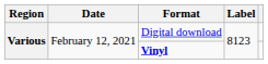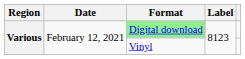Digital download | Format: no background -> lightgreen background
Vinyl | Format: bold -> normal
